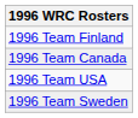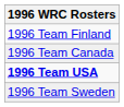row 4 | column 1: normal -> bold
